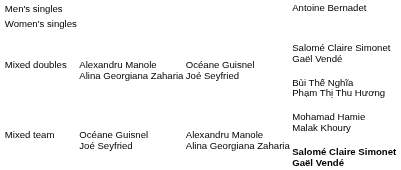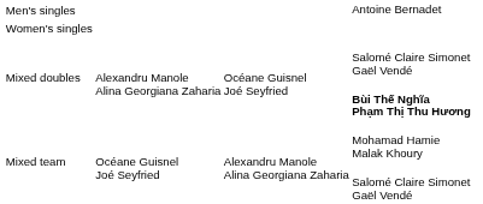Mixed doubles / Bùi Thế Nghĩa Phạm Thị Thu Hương | column 4: normal -> bold
Mixed team / Salomé Claire Simonet Gaël Vendé | column 4: bold -> normal
